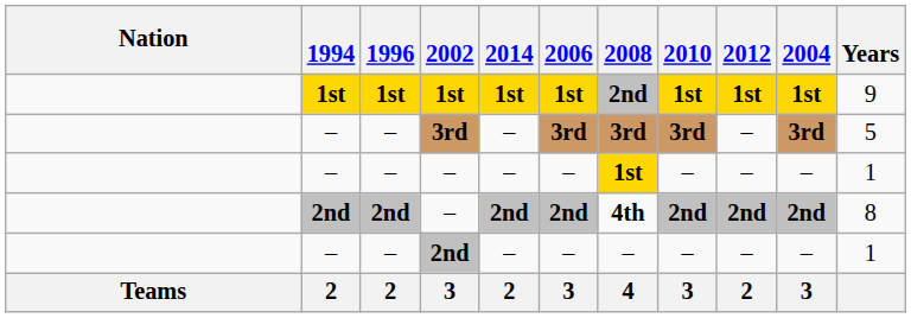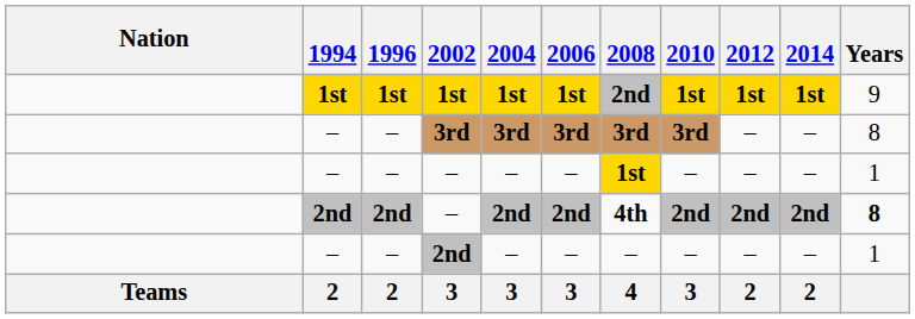columns swapped: 2004 <-> 2014
row 3 | Years: 5 -> 8
row 5 | Years: normal -> bold
